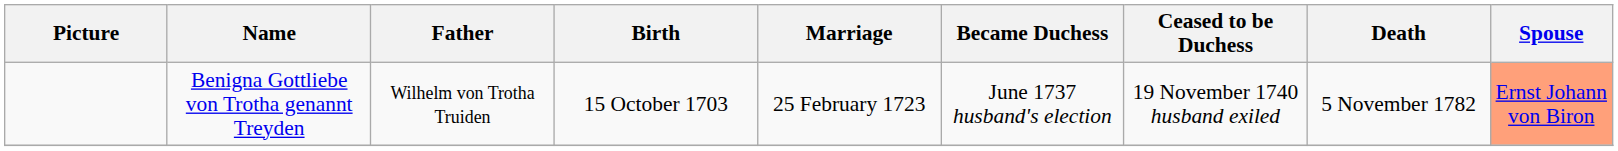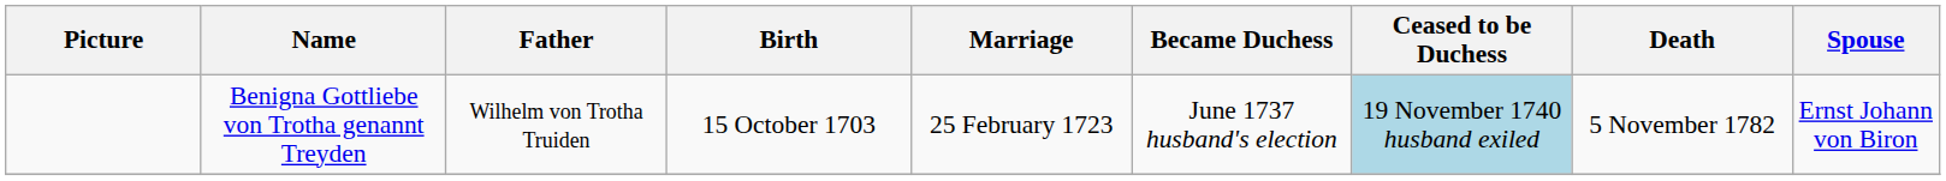Benigna Gottliebe von Trotha genannt Treyden | Ceased to be Duchess: no background -> lightblue background
Benigna Gottliebe von Trotha genannt Treyden | Spouse: lightsalmon background -> no background
